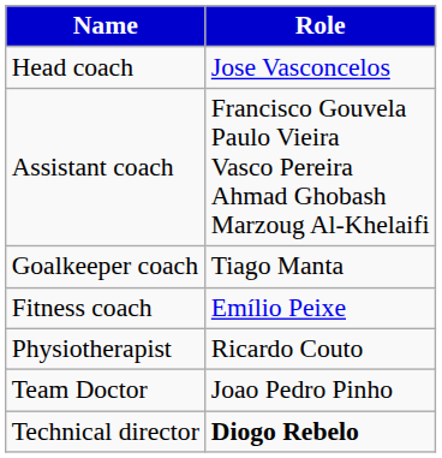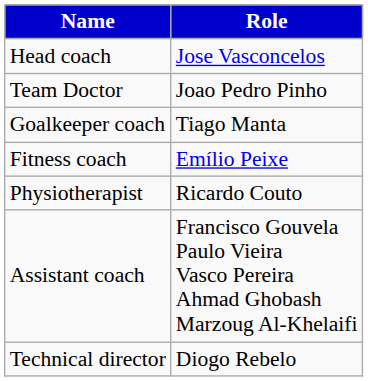rows swapped: Assistant coach <-> Team Doctor
Technical director | Role: bold -> normal
